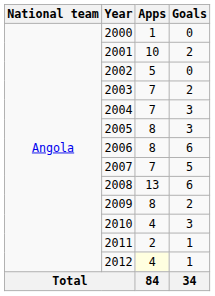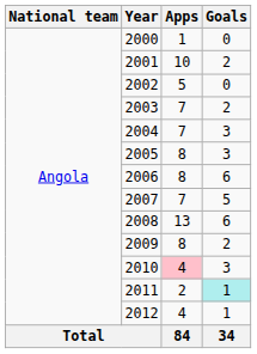2010 | Apps: no background -> pink background
2011 | Goals: no background -> paleturquoise background
2012 | Apps: lightyellow background -> no background
